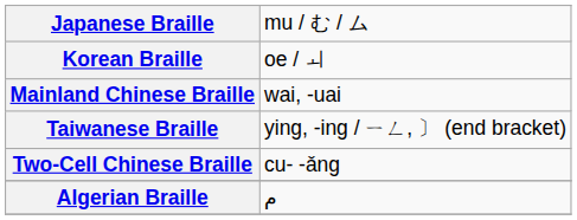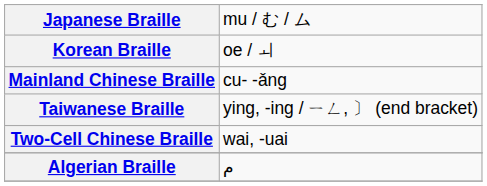Mainland Chinese Braille | column 2: wai, -uai -> cu- -ǎng
Two-Cell Chinese Braille | column 2: cu- -ǎng -> wai, -uai
